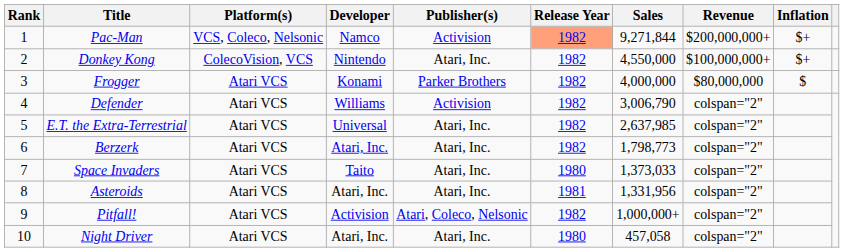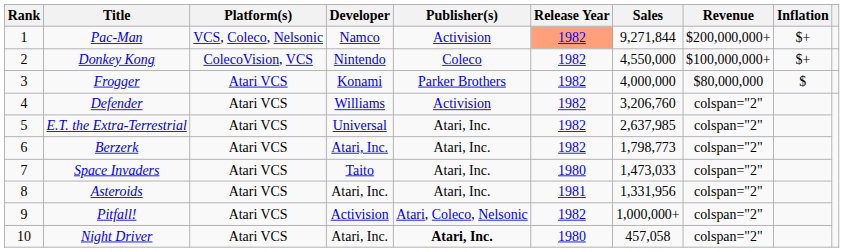Donkey Kong | Publisher(s): Atari, Inc. -> Coleco
Defender | Sales: 3,006,790 -> 3,206,760
Space Invaders | Sales: 1,373,033 -> 1,473,033
Night Driver | Publisher(s): normal -> bold
